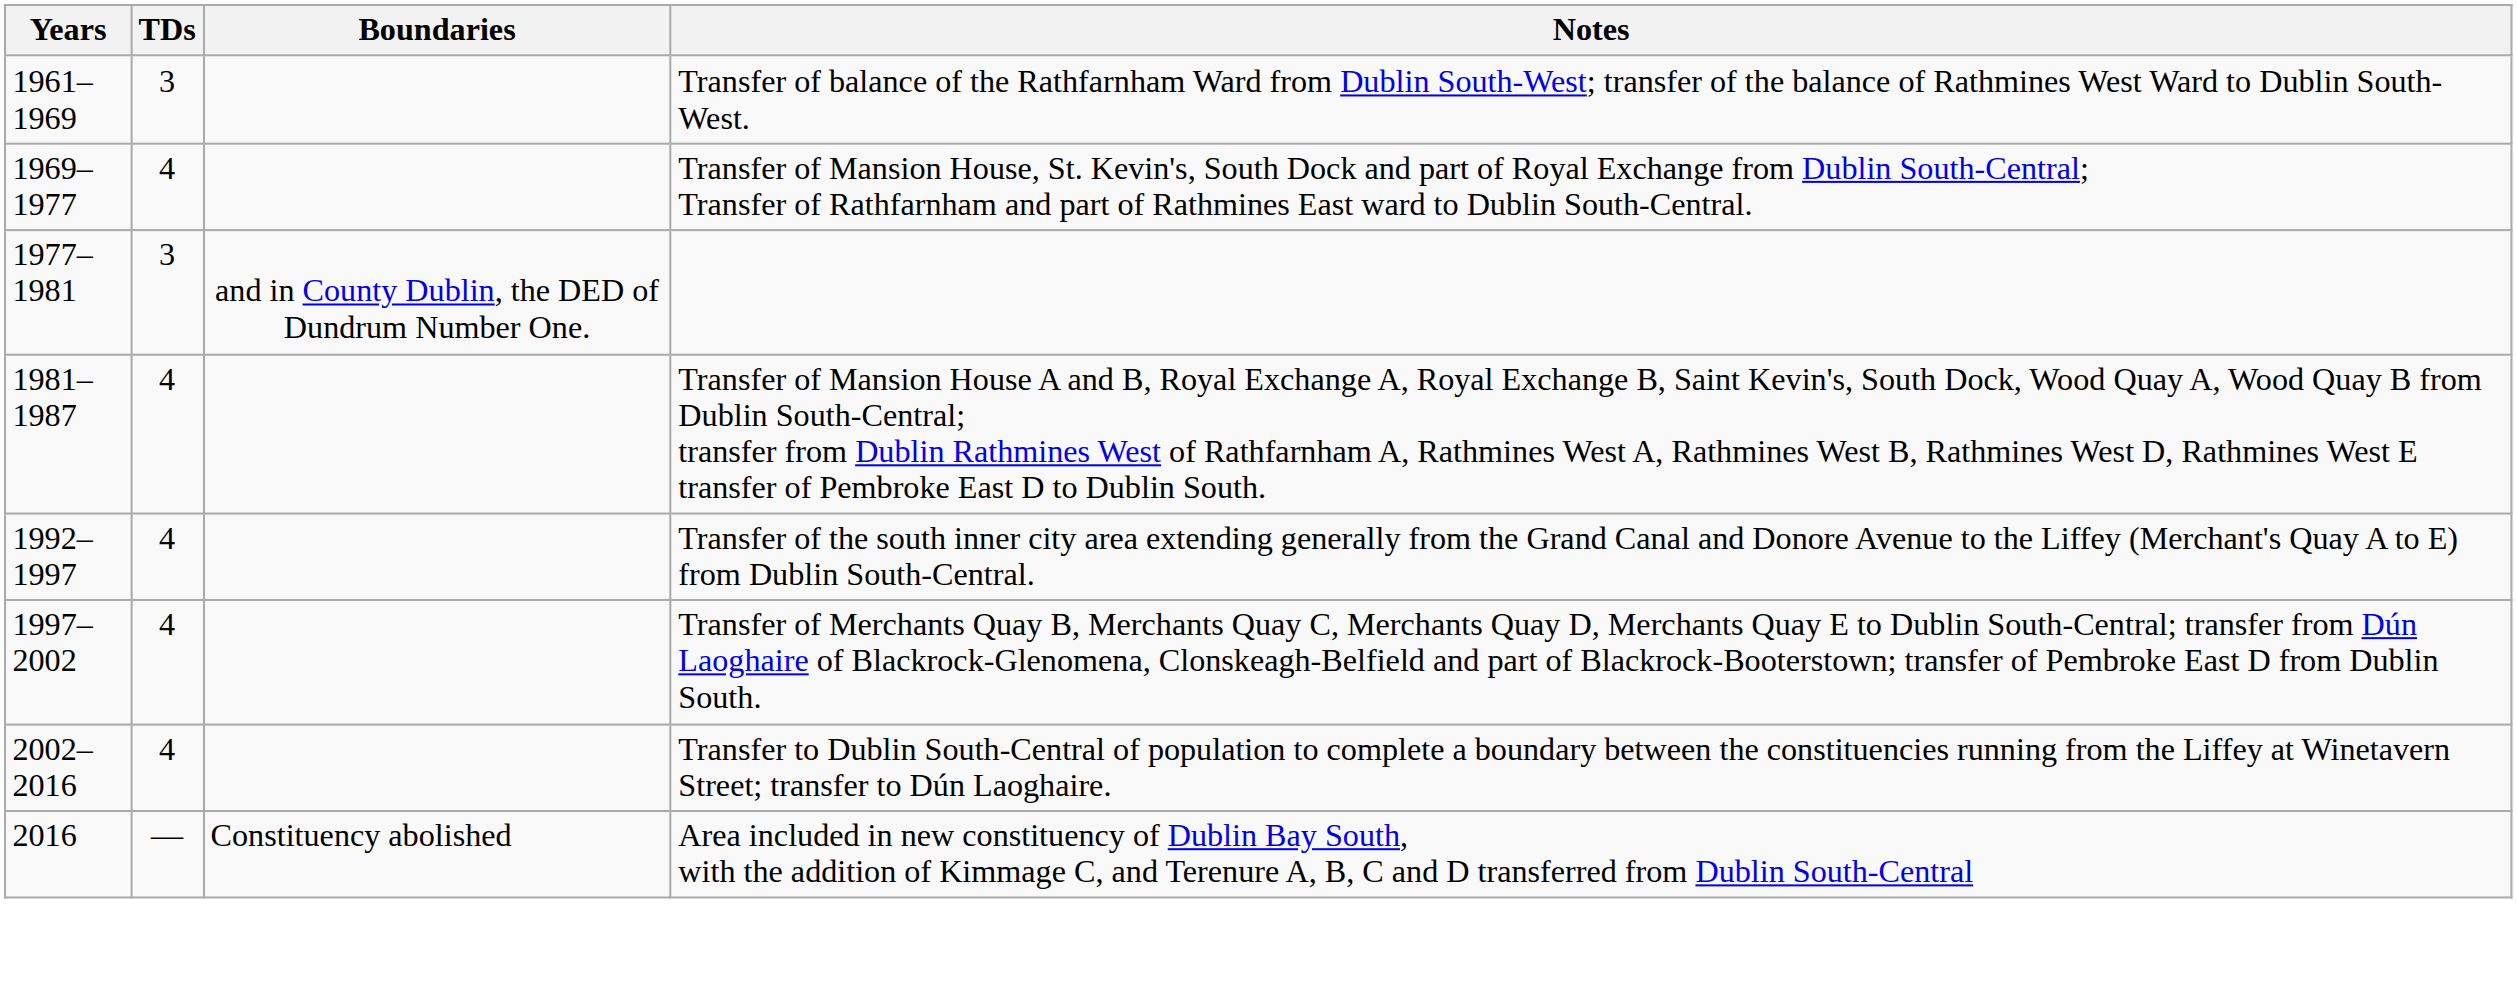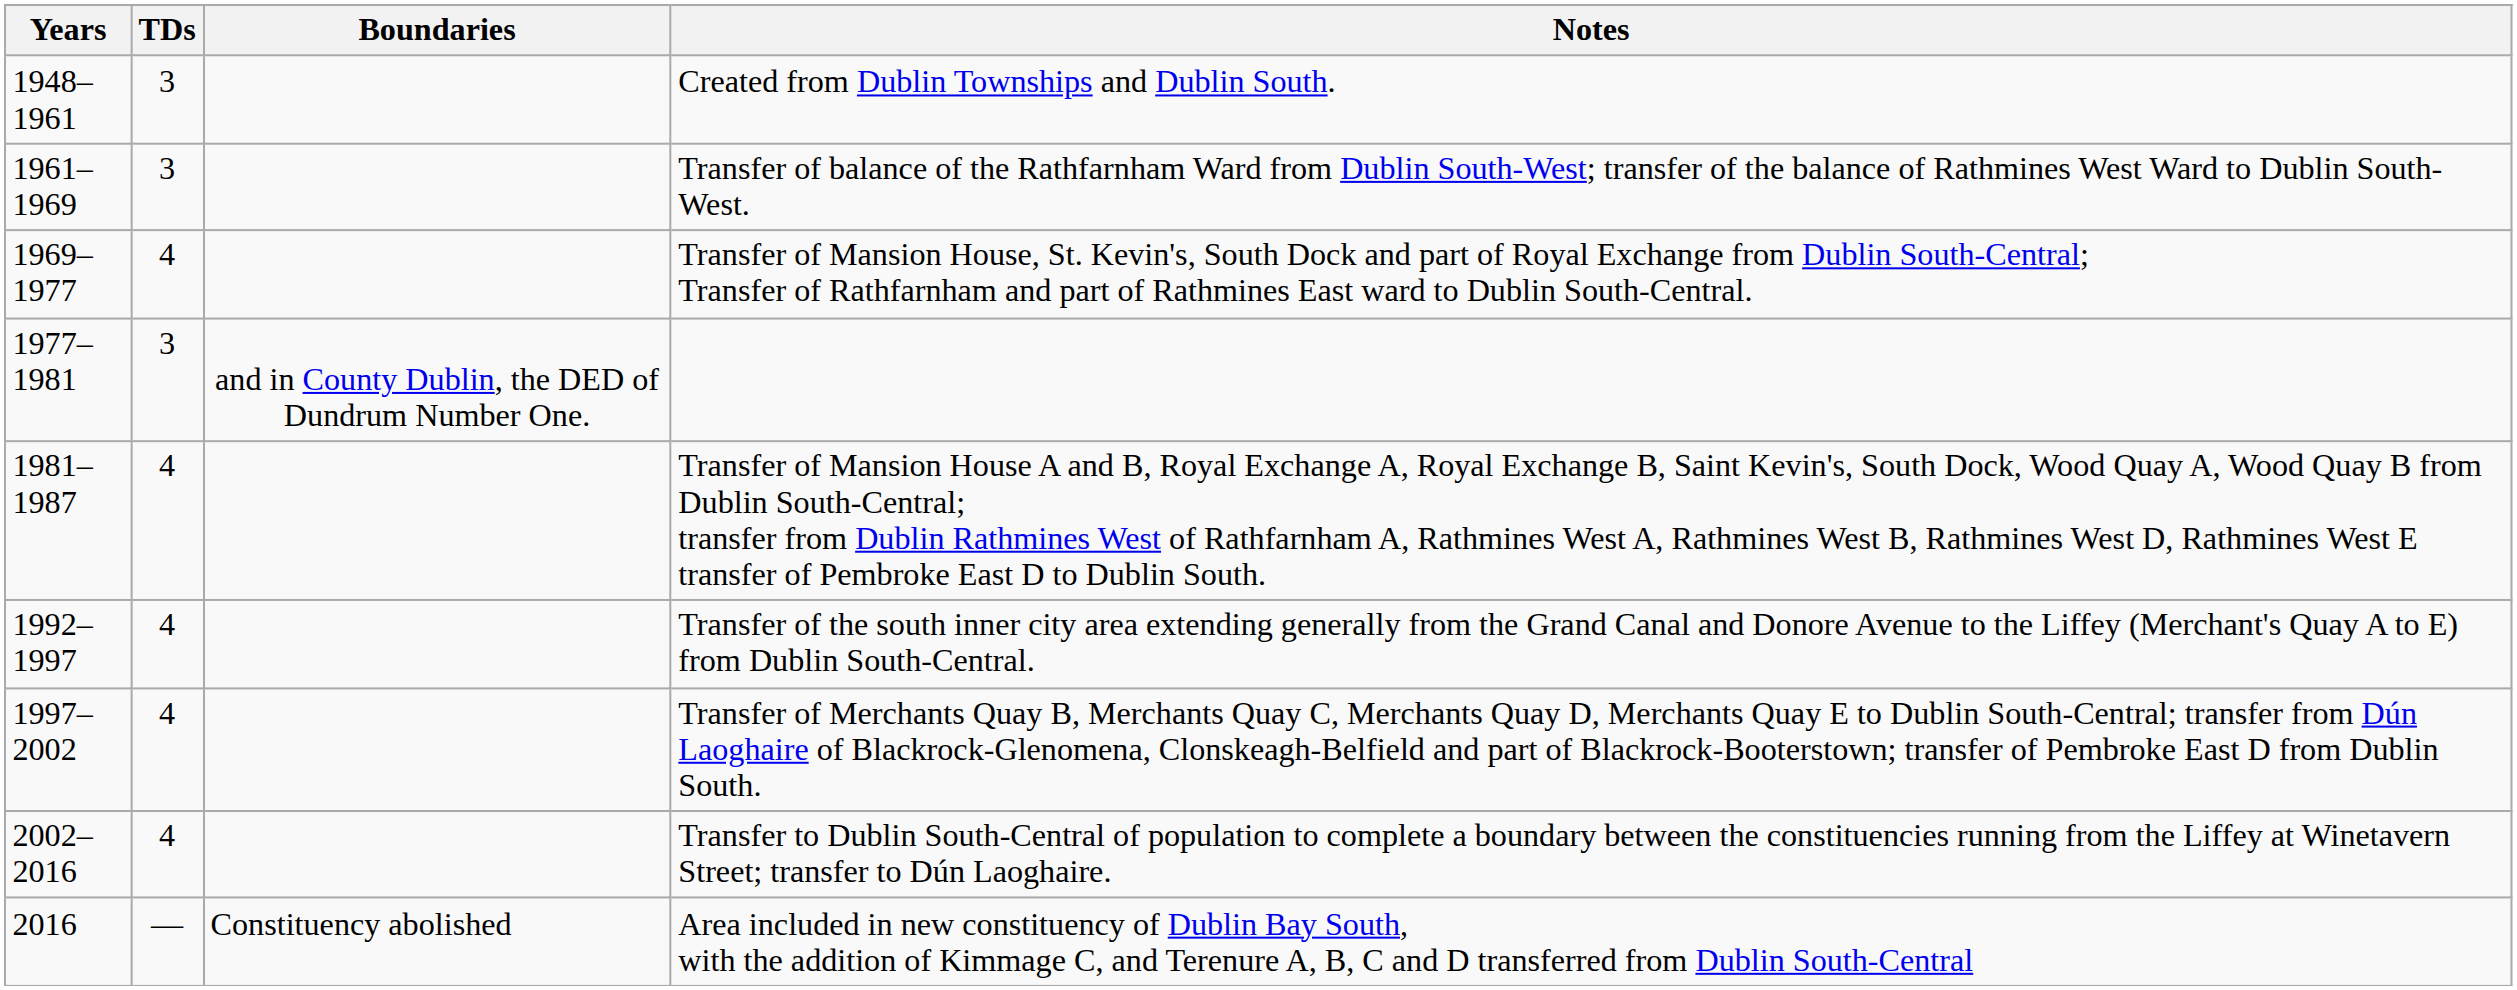+ row: 1948–1961 | 3 | Created from Dublin Townships and Dublin South.
